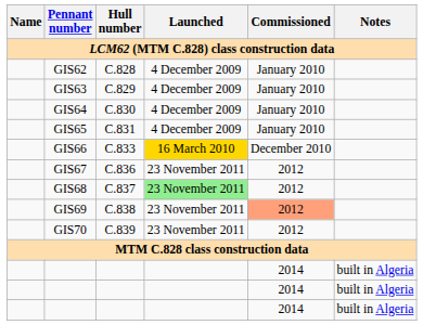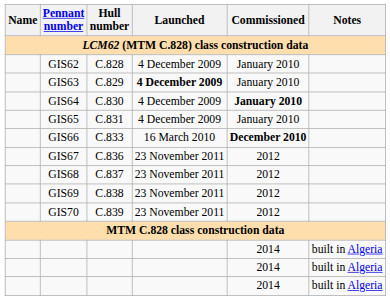GIS63 | Launched: normal -> bold
GIS64 | Commissioned: normal -> bold
GIS66 | Launched: gold background -> no background
GIS66 | Commissioned: normal -> bold
GIS68 | Launched: lightgreen background -> no background
GIS69 | Commissioned: lightsalmon background -> no background
